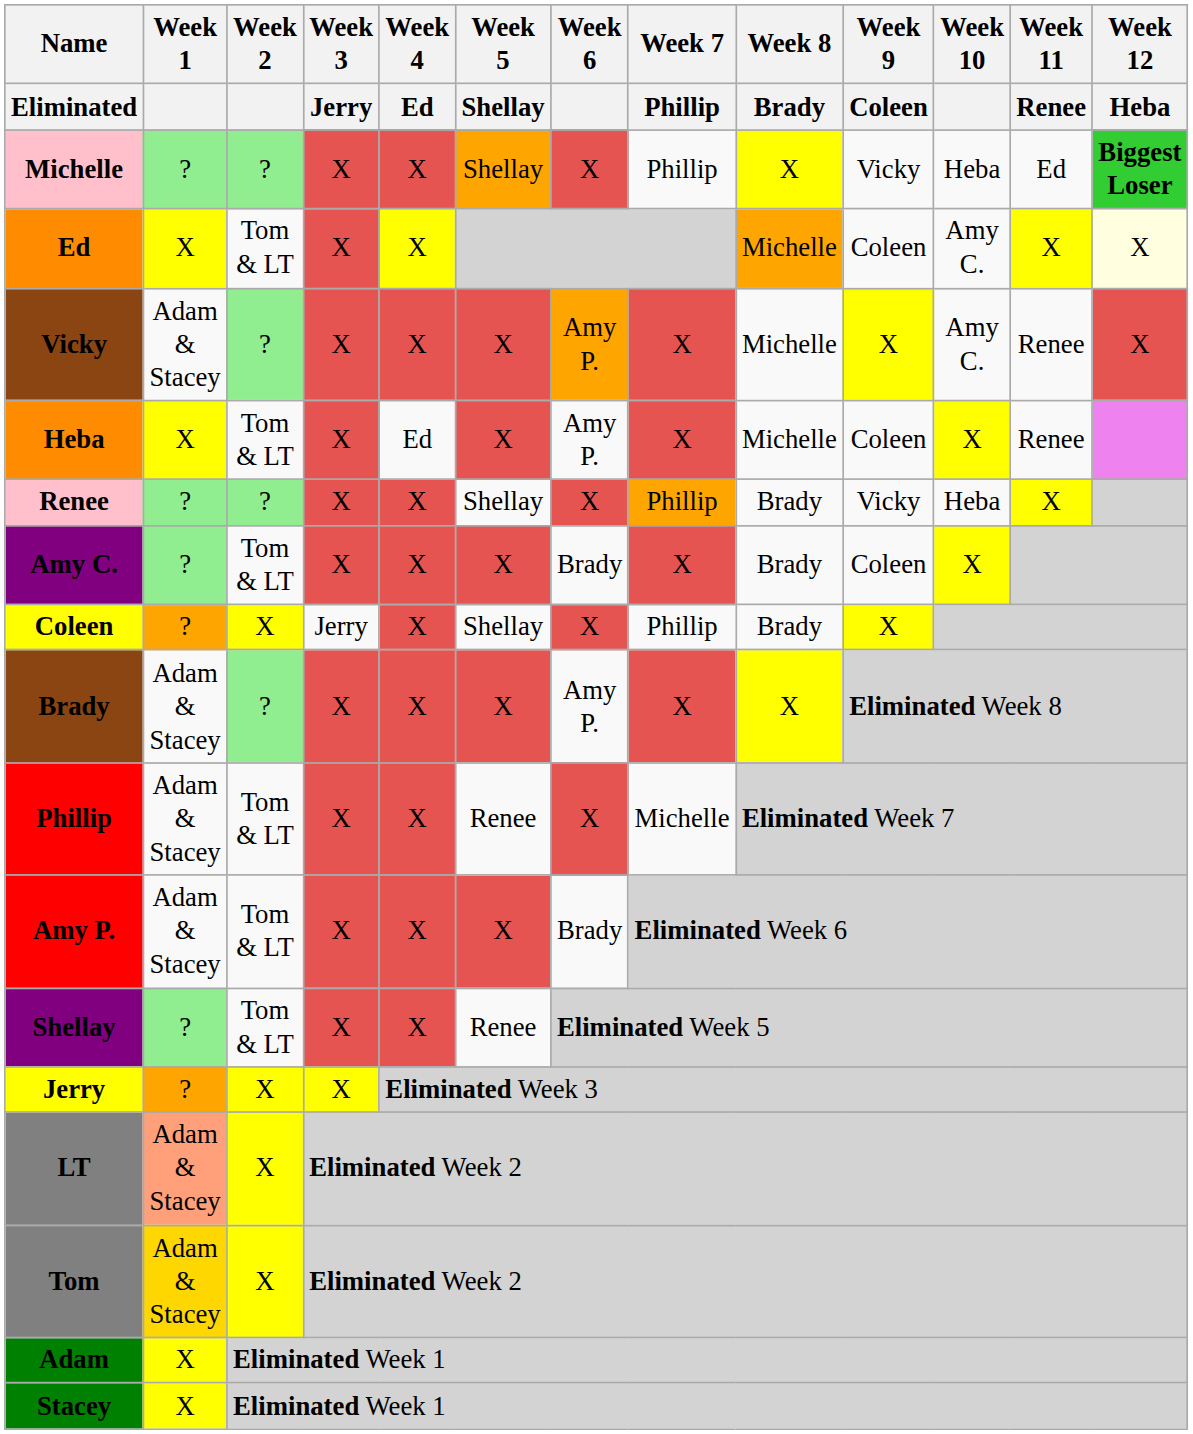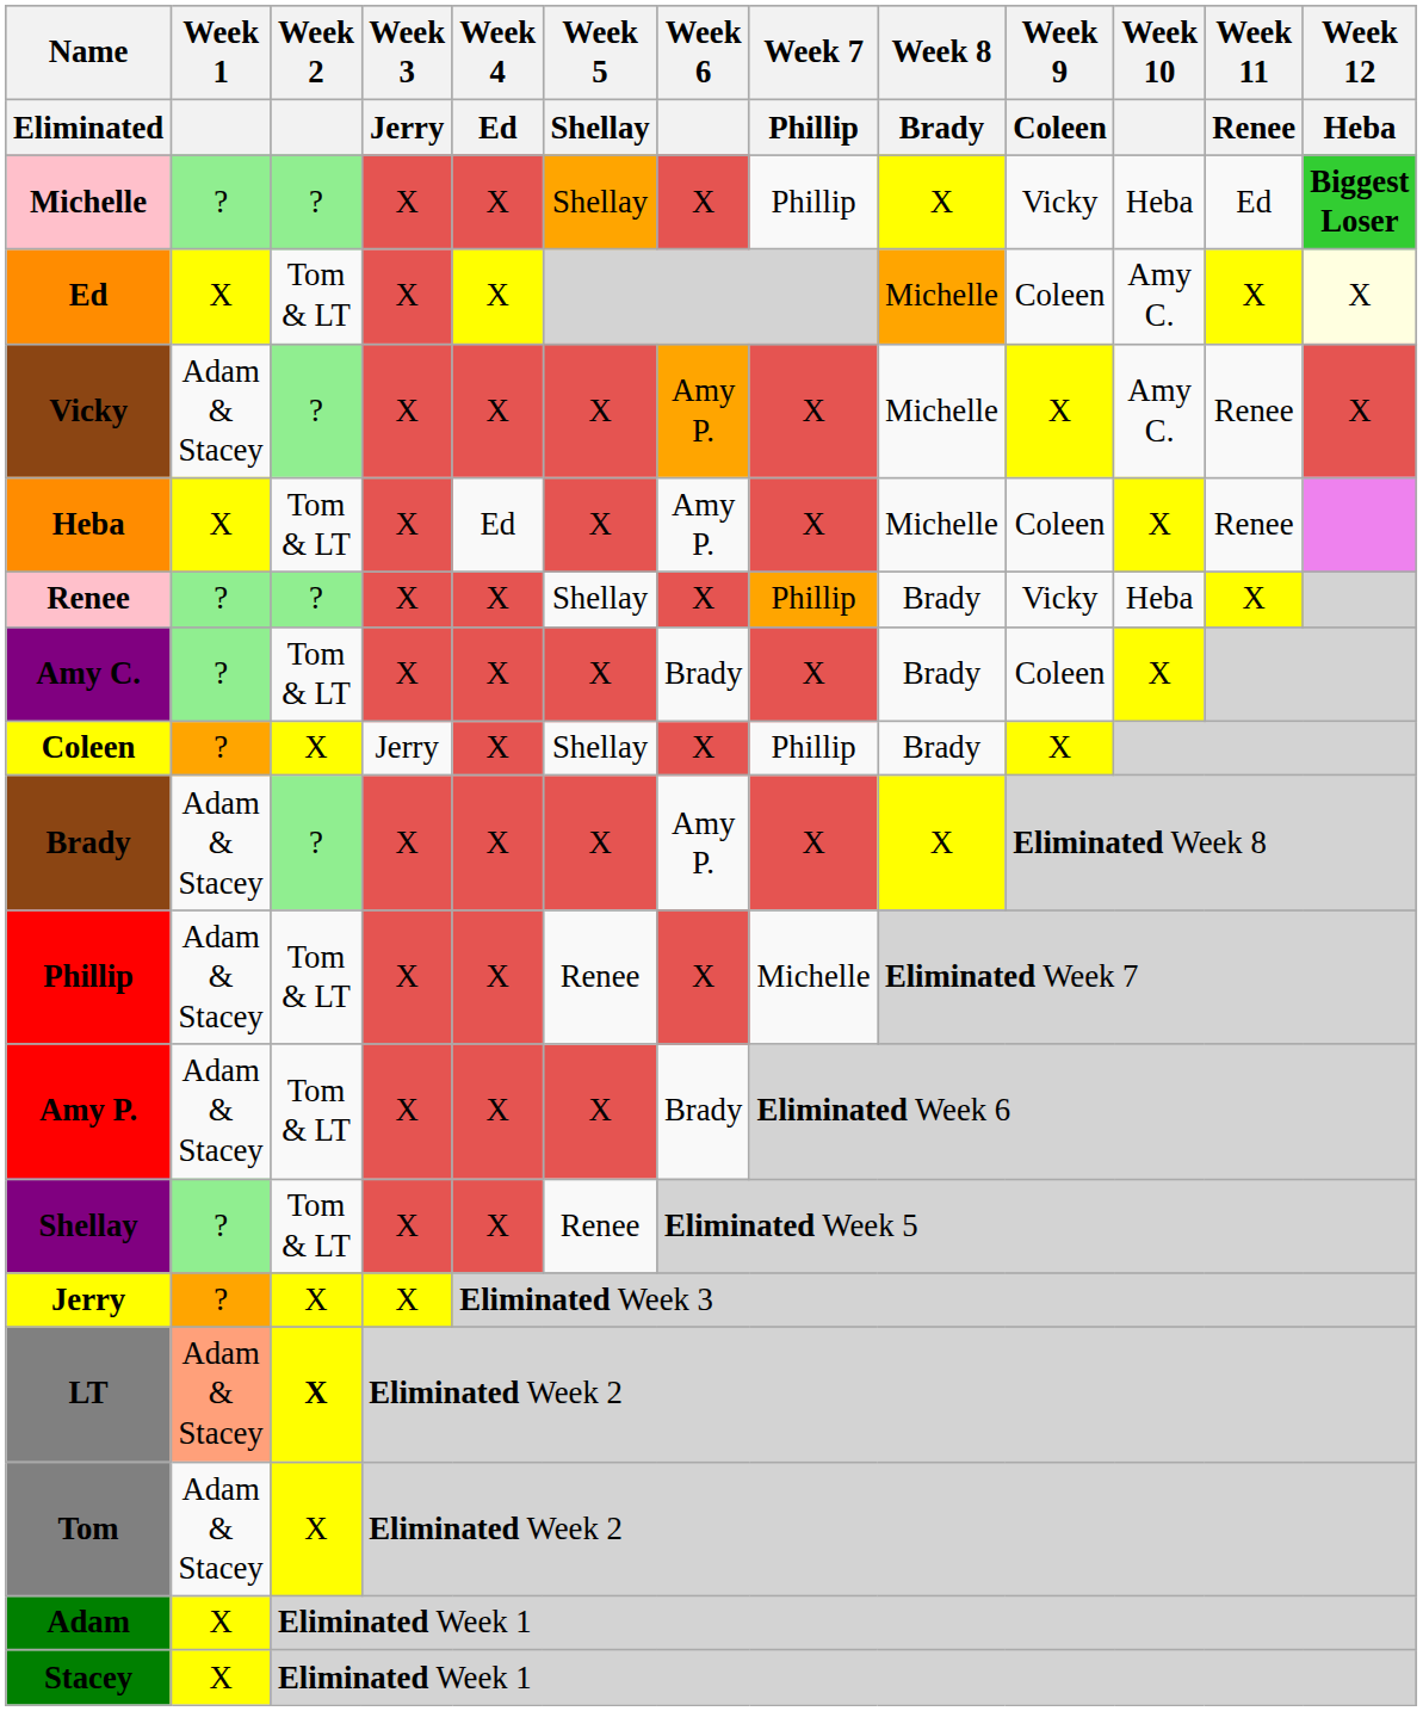LT | Week 2: normal -> bold
Tom | Week 1: gold background -> no background
